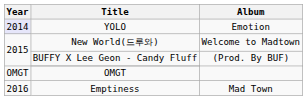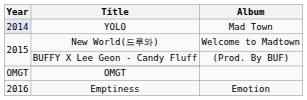YOLO | Album: Emotion -> Mad Town
Emptiness | Album: Mad Town -> Emotion
